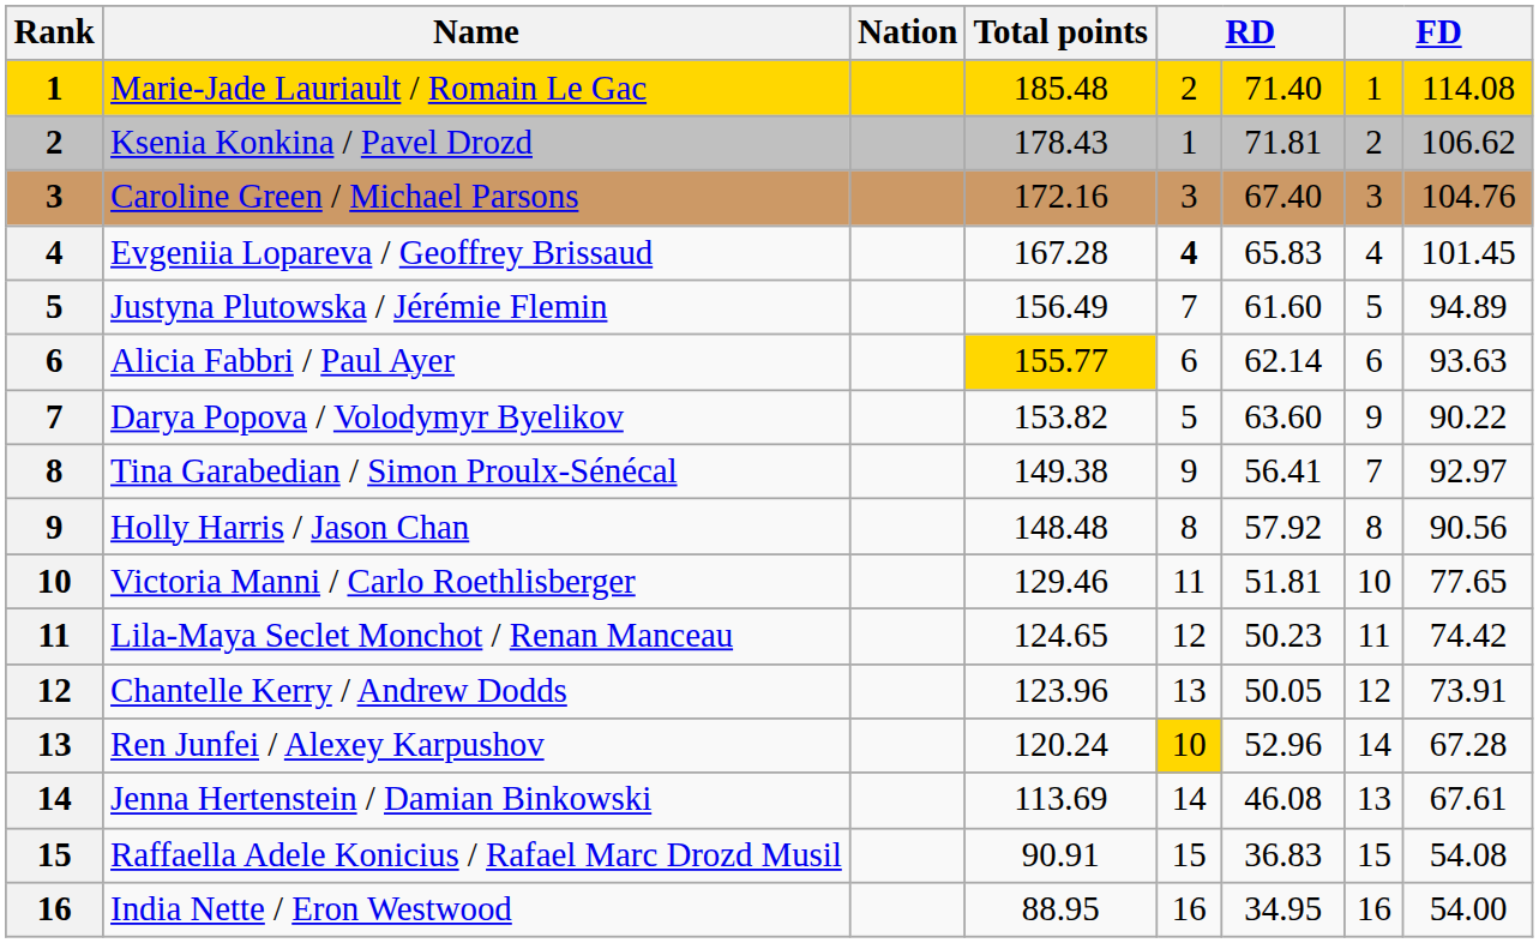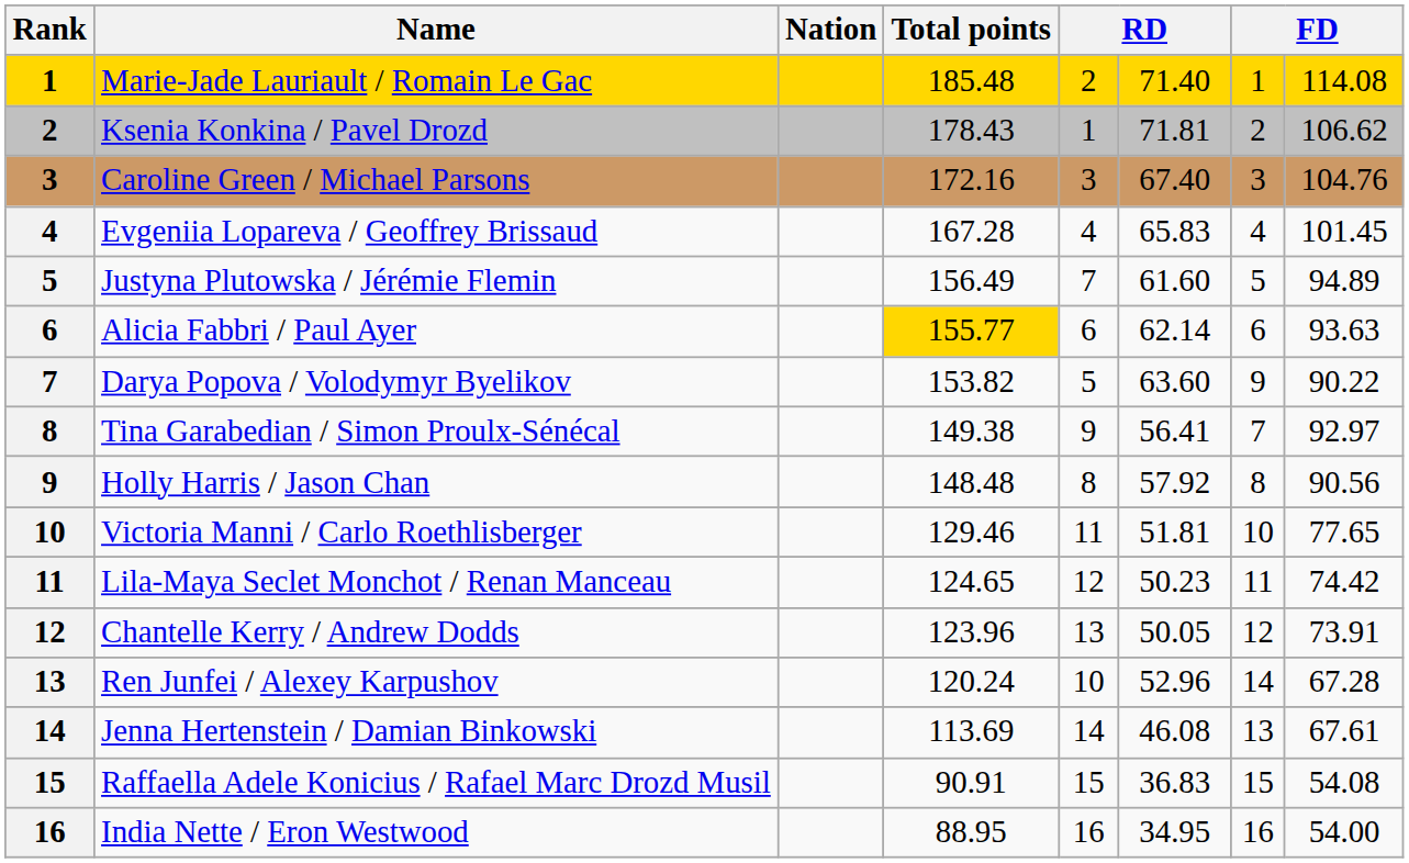Evgeniia Lopareva / Geoffrey Brissaud | column 5: bold -> normal
Ren Junfei / Alexey Karpushov | column 5: gold background -> no background
